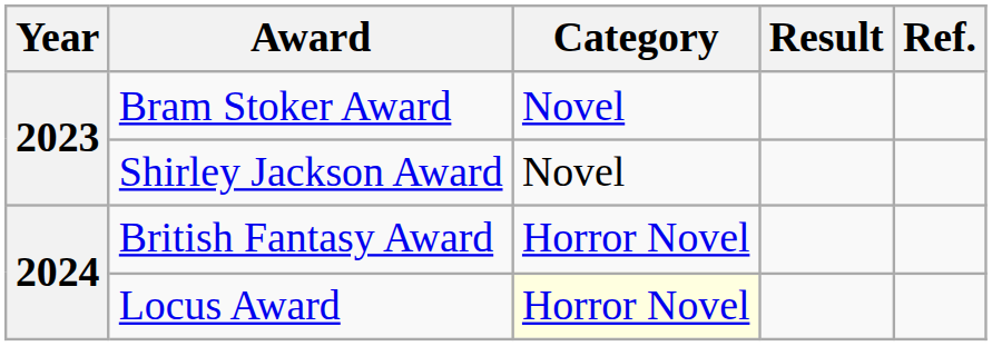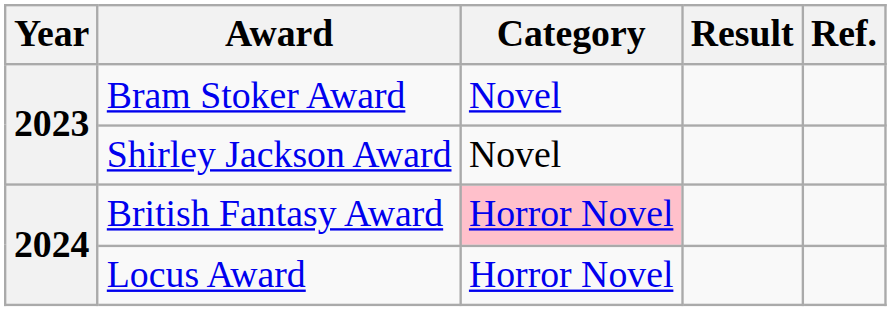British Fantasy Award | Category: no background -> pink background
Locus Award | Category: lightyellow background -> no background
